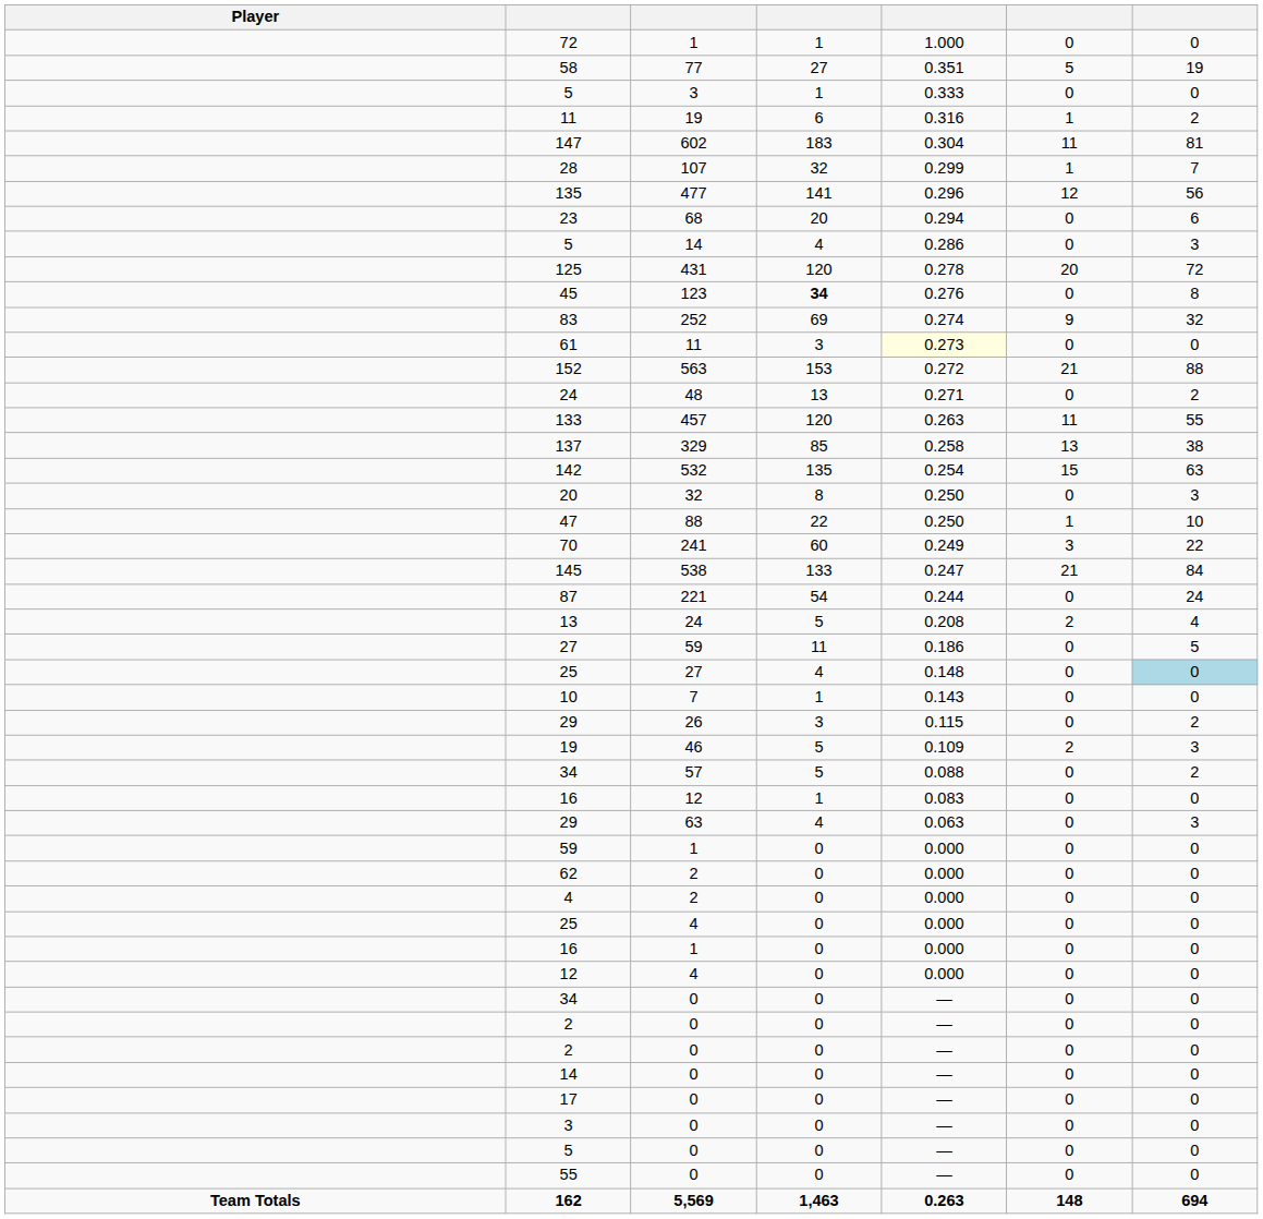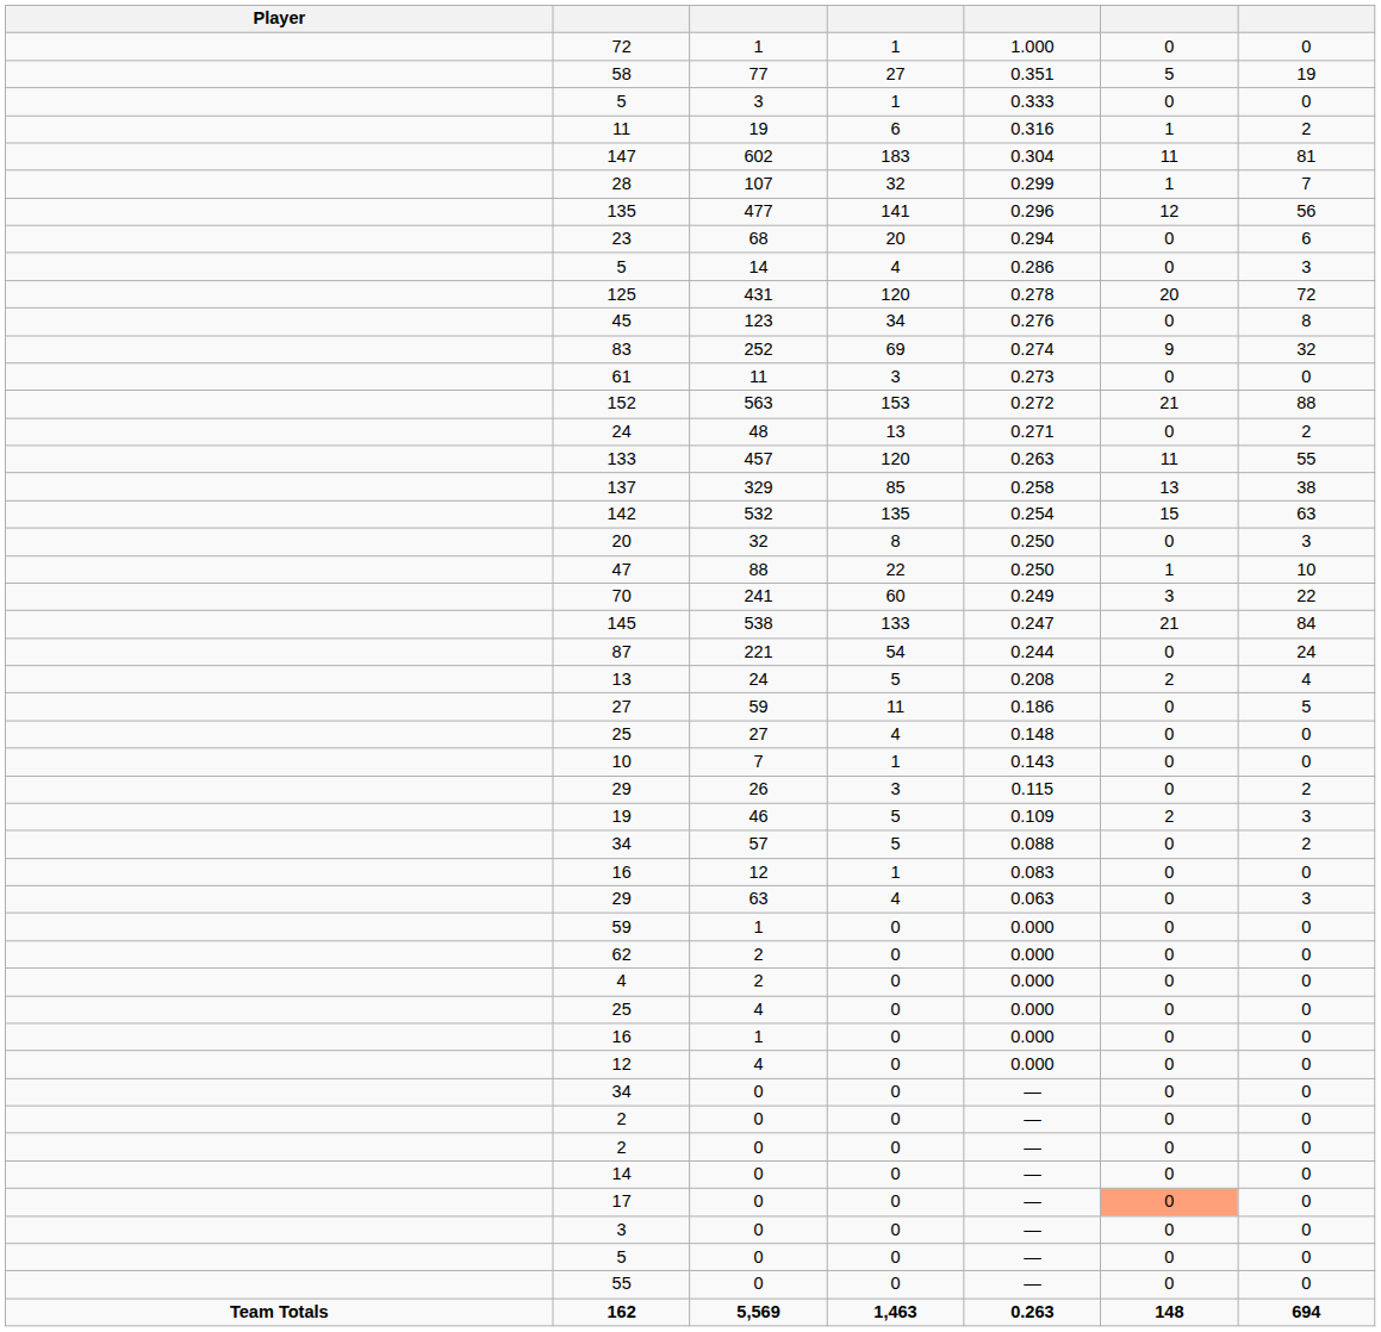45 | column 4: bold -> normal
61 | column 5: lightyellow background -> no background
25 / 27 | column 7: lightblue background -> no background
17 | column 6: no background -> lightsalmon background
